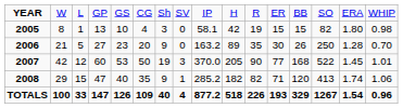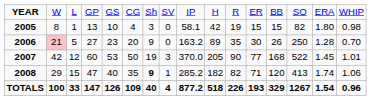2006 | column 2: no background -> pink background
2008 | column 7: normal -> bold
